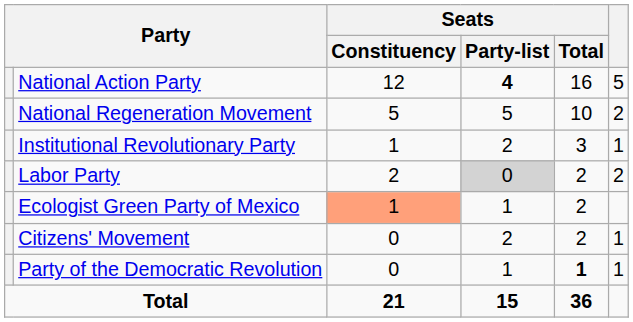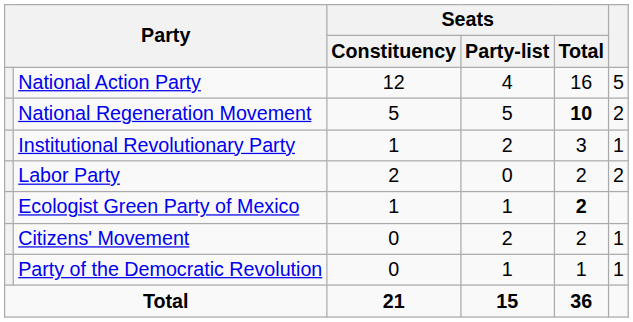National Action Party | Seats / Party-list: bold -> normal
National Regeneration Movement | Seats / Total: normal -> bold
Labor Party | Seats / Party-list: lightgrey background -> no background
Ecologist Green Party of Mexico | Seats / Constituency: lightsalmon background -> no background
Ecologist Green Party of Mexico | Seats / Total: normal -> bold
Party of the Democratic Revolution | Seats / Total: bold -> normal
